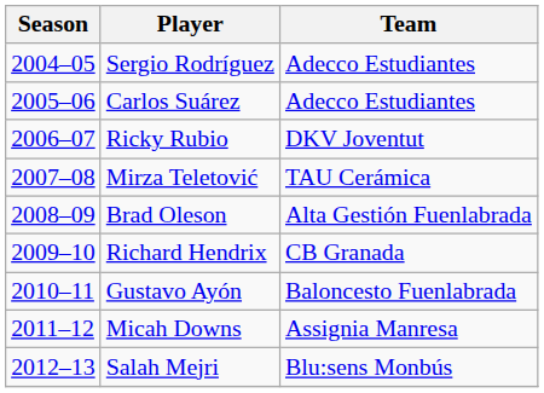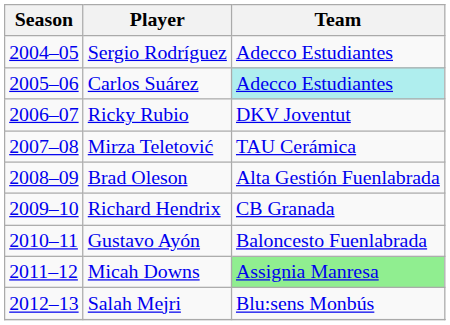Carlos Suárez | Team: no background -> paleturquoise background
Micah Downs | Team: no background -> lightgreen background
